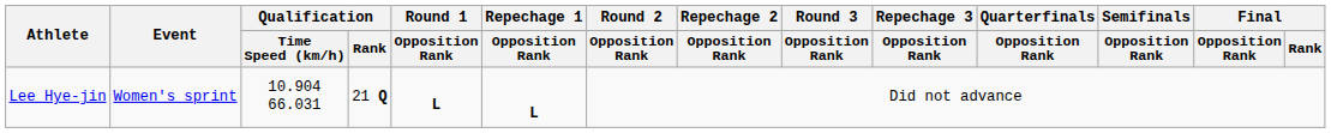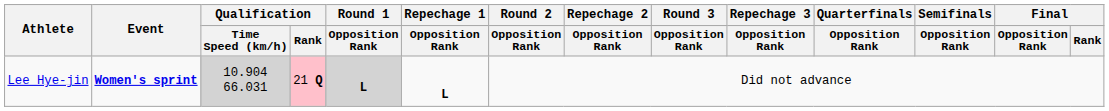Lee Hye-jin | Event: normal -> bold
Lee Hye-jin | Qualification / Time Speed (km/h): no background -> lightgrey background
Lee Hye-jin | Qualification / Rank: no background -> pink background
Lee Hye-jin | Round 1 / Opposition Rank: no background -> lightgrey background
